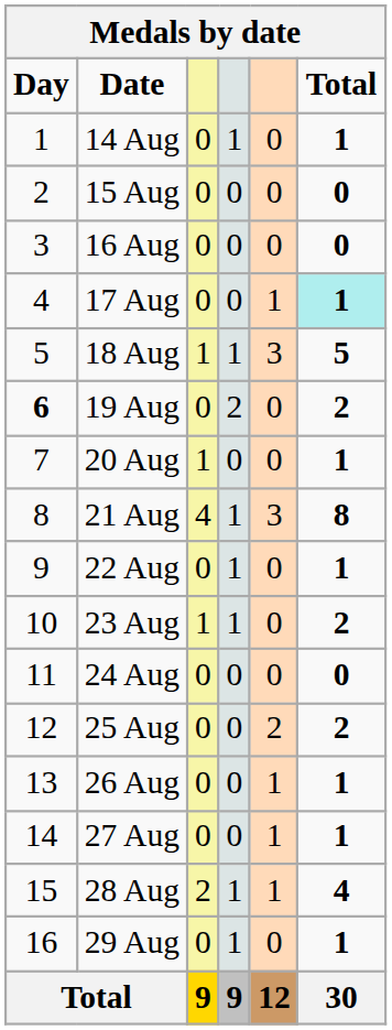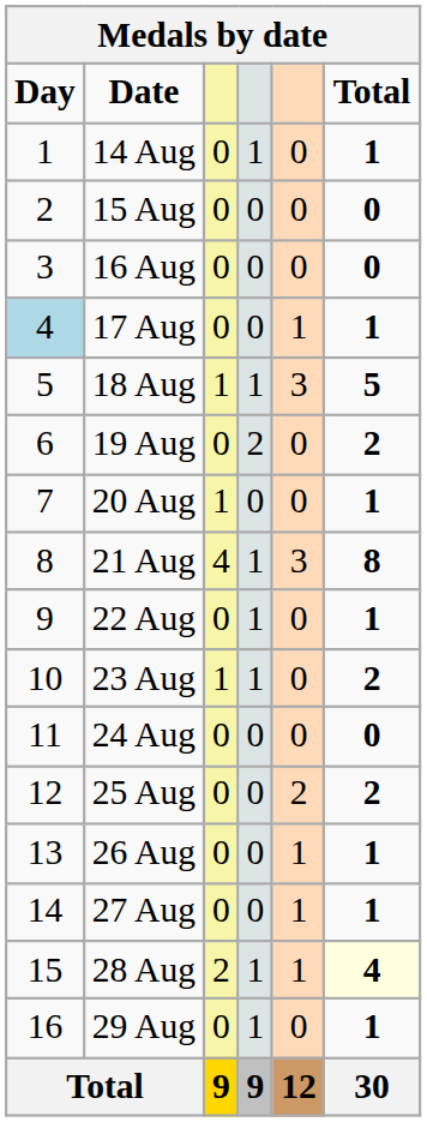17 Aug | Day: no background -> lightblue background
17 Aug | Total: paleturquoise background -> no background
19 Aug | Day: bold -> normal
28 Aug | Total: no background -> lightyellow background
